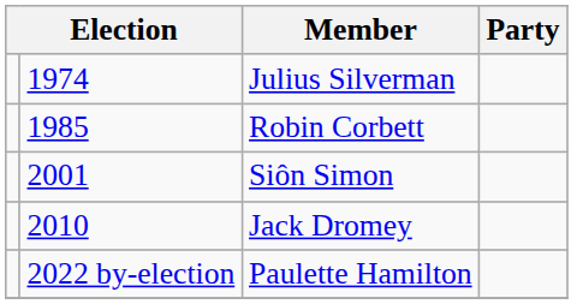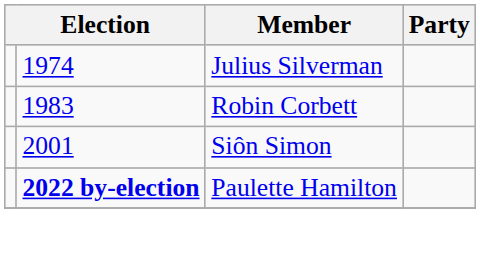Robin Corbett | column 2: 1985 -> 1983
- row: 2010 | Jack Dromey
Paulette Hamilton | column 2: normal -> bold
